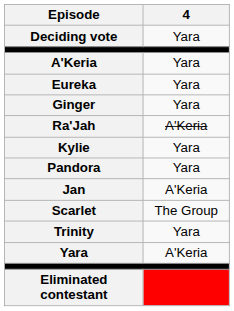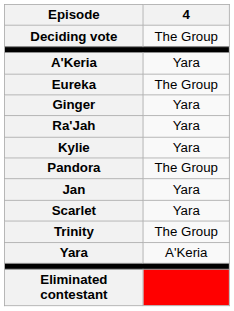row 2 | 4: Yara -> The Group
row 5 | 4: Yara -> The Group
row 7 | 4: A'Keria -> Yara
row 9 | 4: Yara -> The Group
row 10 | 4: A'Keria -> Yara
row 11 | 4: The Group -> Yara
row 12 | 4: Yara -> The Group
